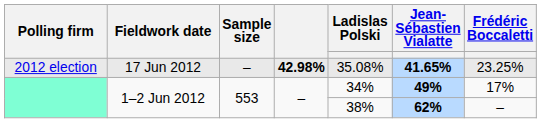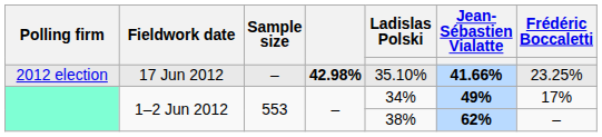2012 election | Ladislas Polski: 35.08% -> 35.10%
2012 election | Jean-Sébastien Vialatte: 41.65% -> 41.66%
